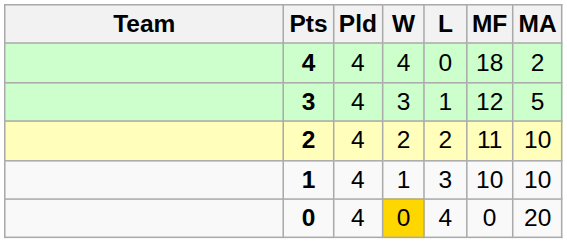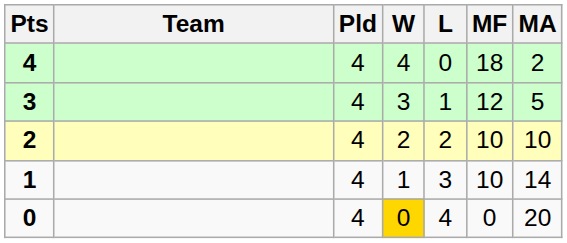columns swapped: Team <-> Pts
row 4 | MF: 11 -> 10
row 5 | MA: 10 -> 14
